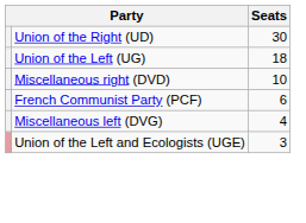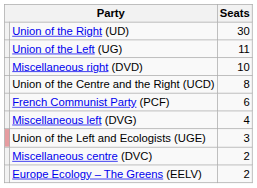Union of the Left (UG) | Seats: 18 -> 11
+ row: Union of the Centre and the Right (UCD) | 8
+ row: Miscellaneous centre (DVC) | 2
+ row: Europe Ecology – The Greens (EELV) | 2
